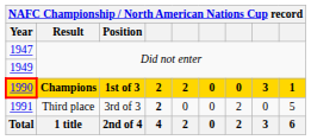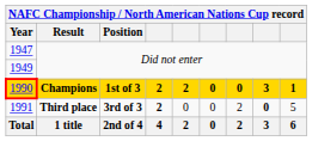1991 | Result: normal -> bold
1991 | Position: normal -> bold
1991 | column 8: normal -> bold
